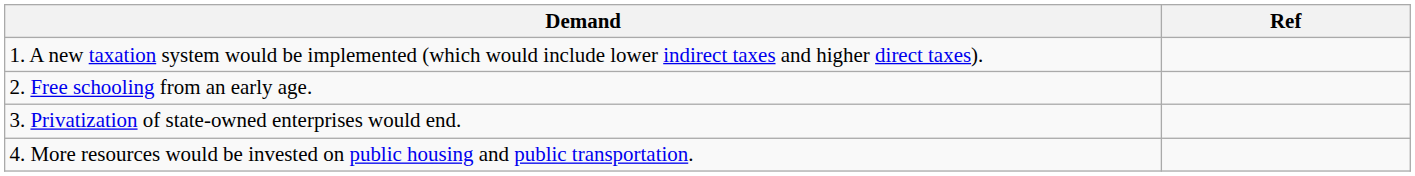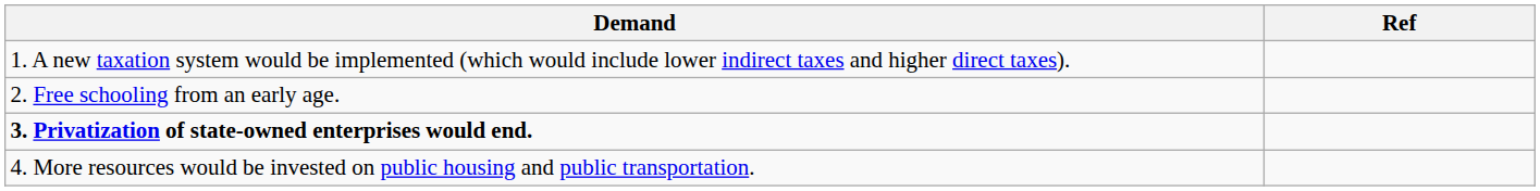3. Privatization of state-owned enterprises would end. | Demand: normal -> bold
